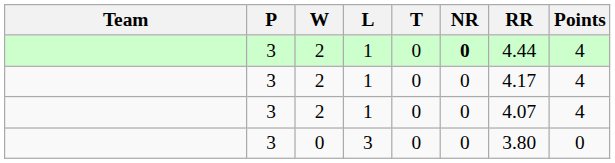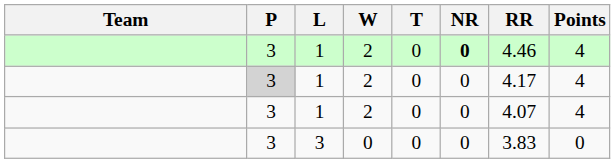columns swapped: W <-> L
row 2 | RR: 4.44 -> 4.46
row 3 | P: no background -> lightgrey background
row 5 | RR: 3.80 -> 3.83
